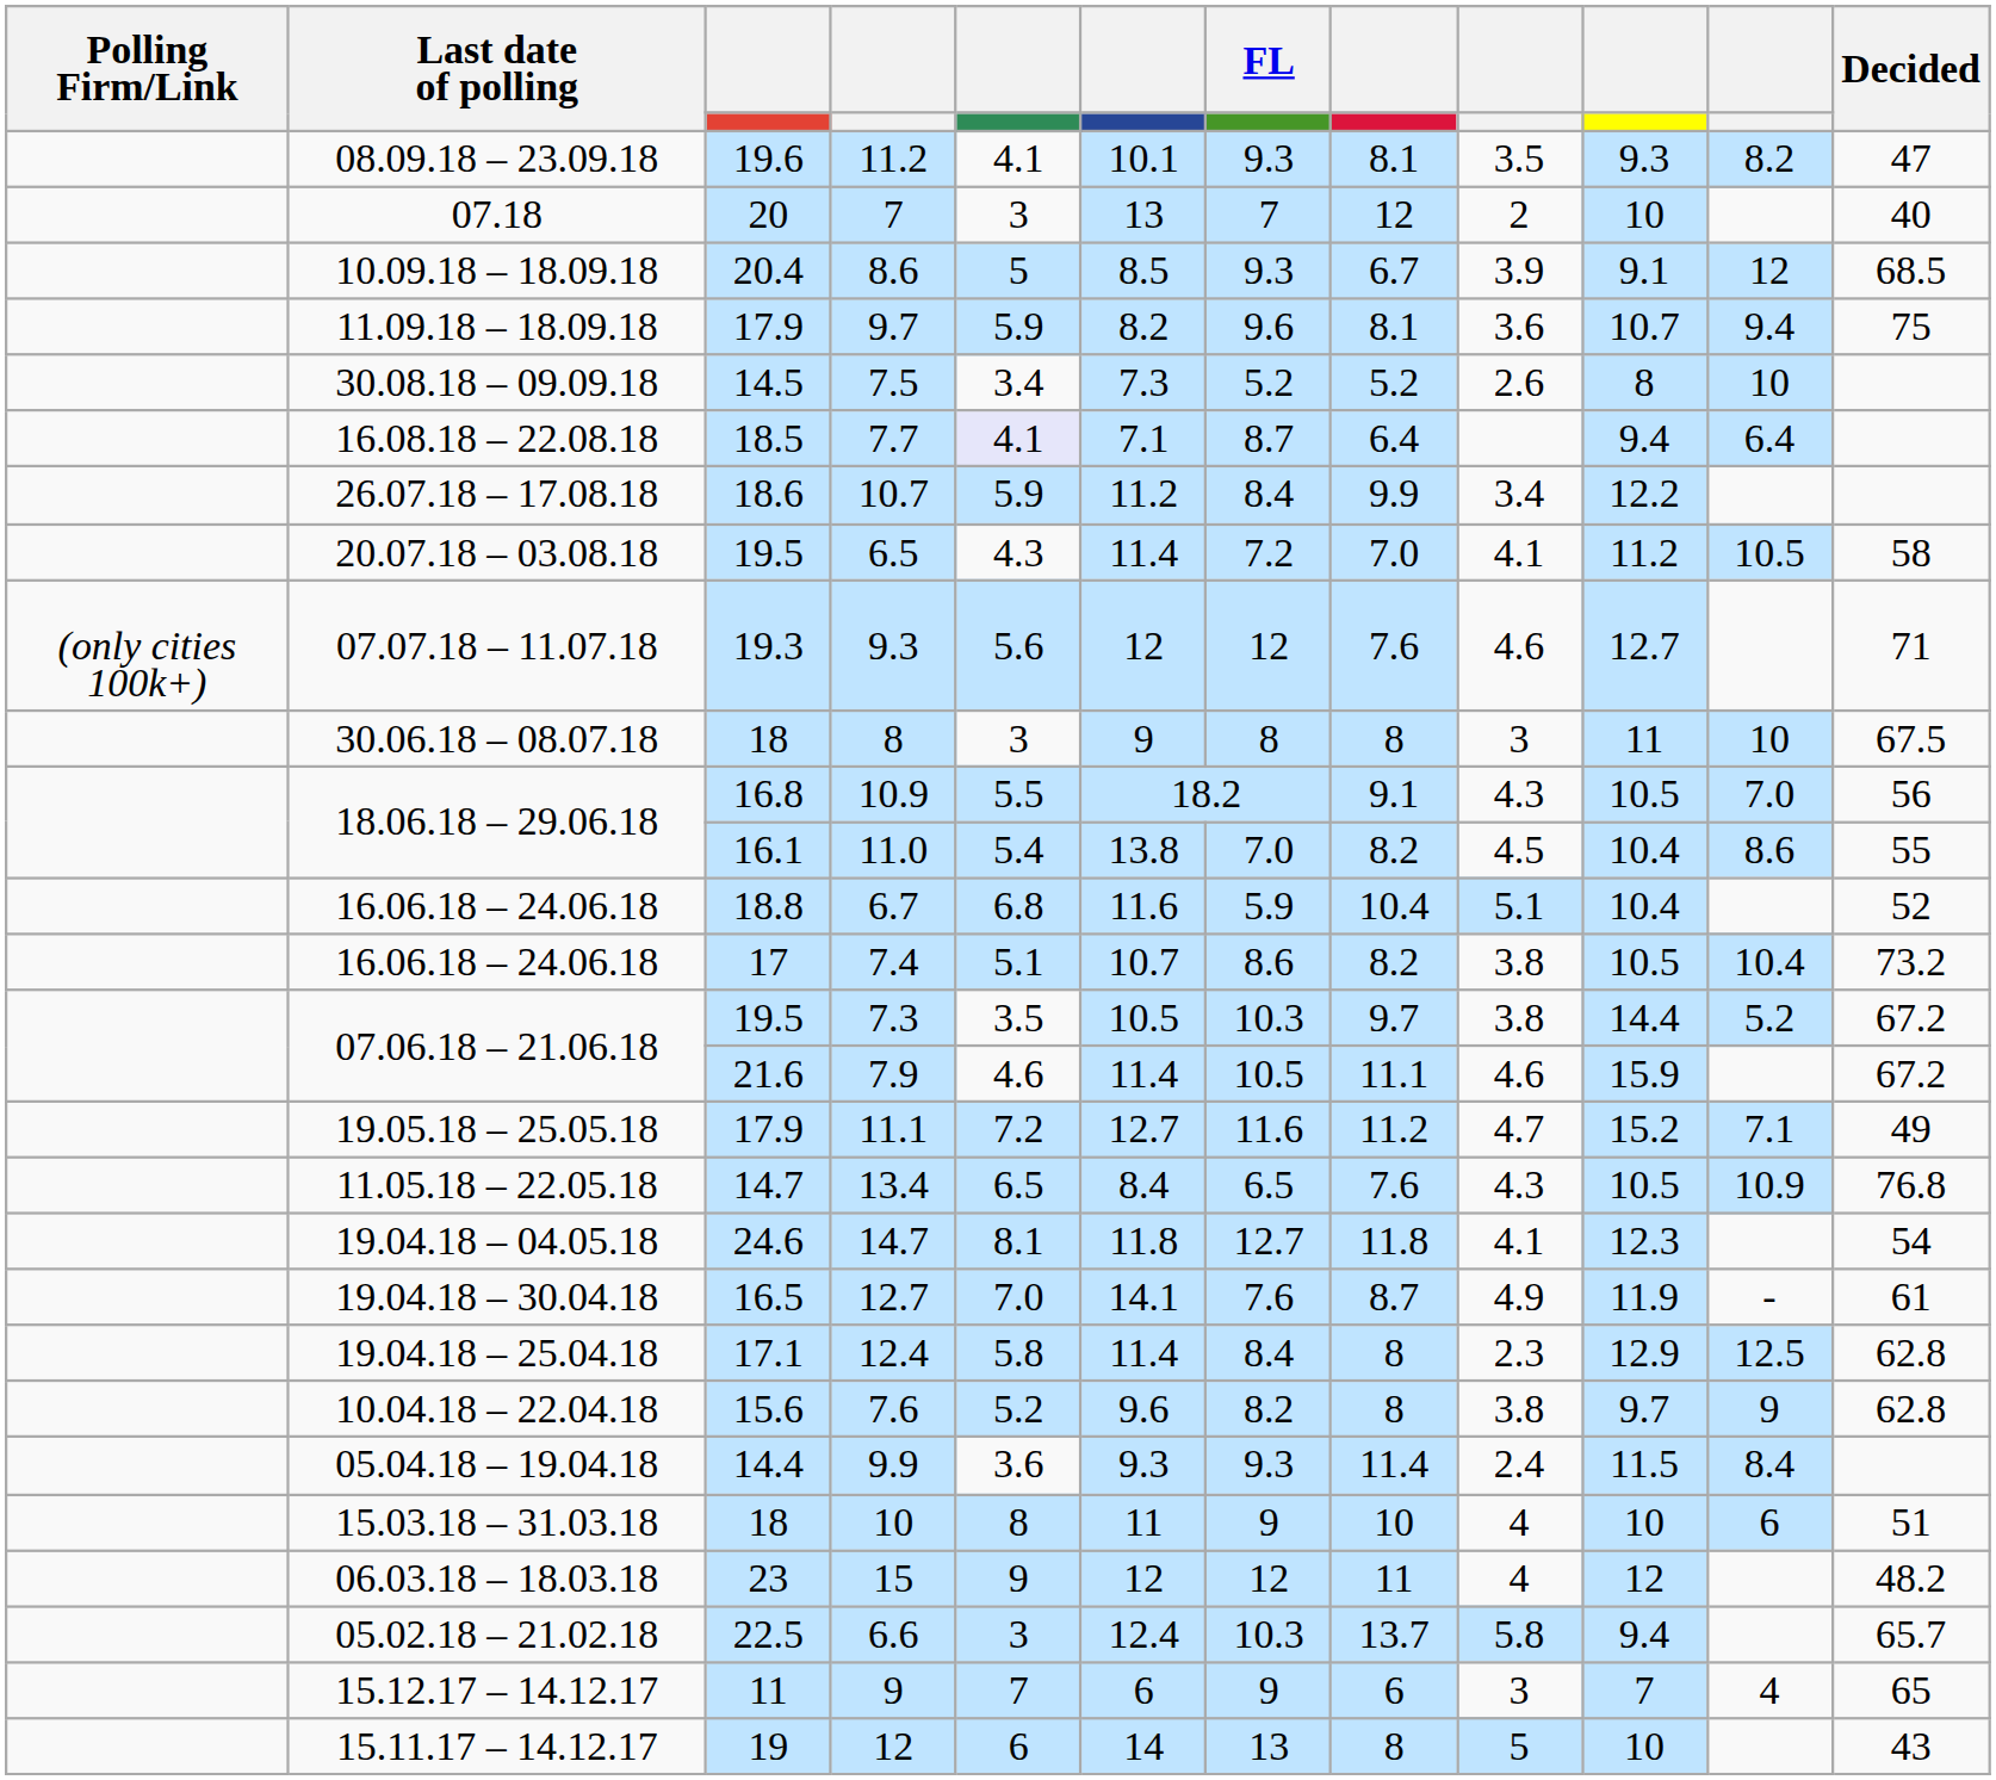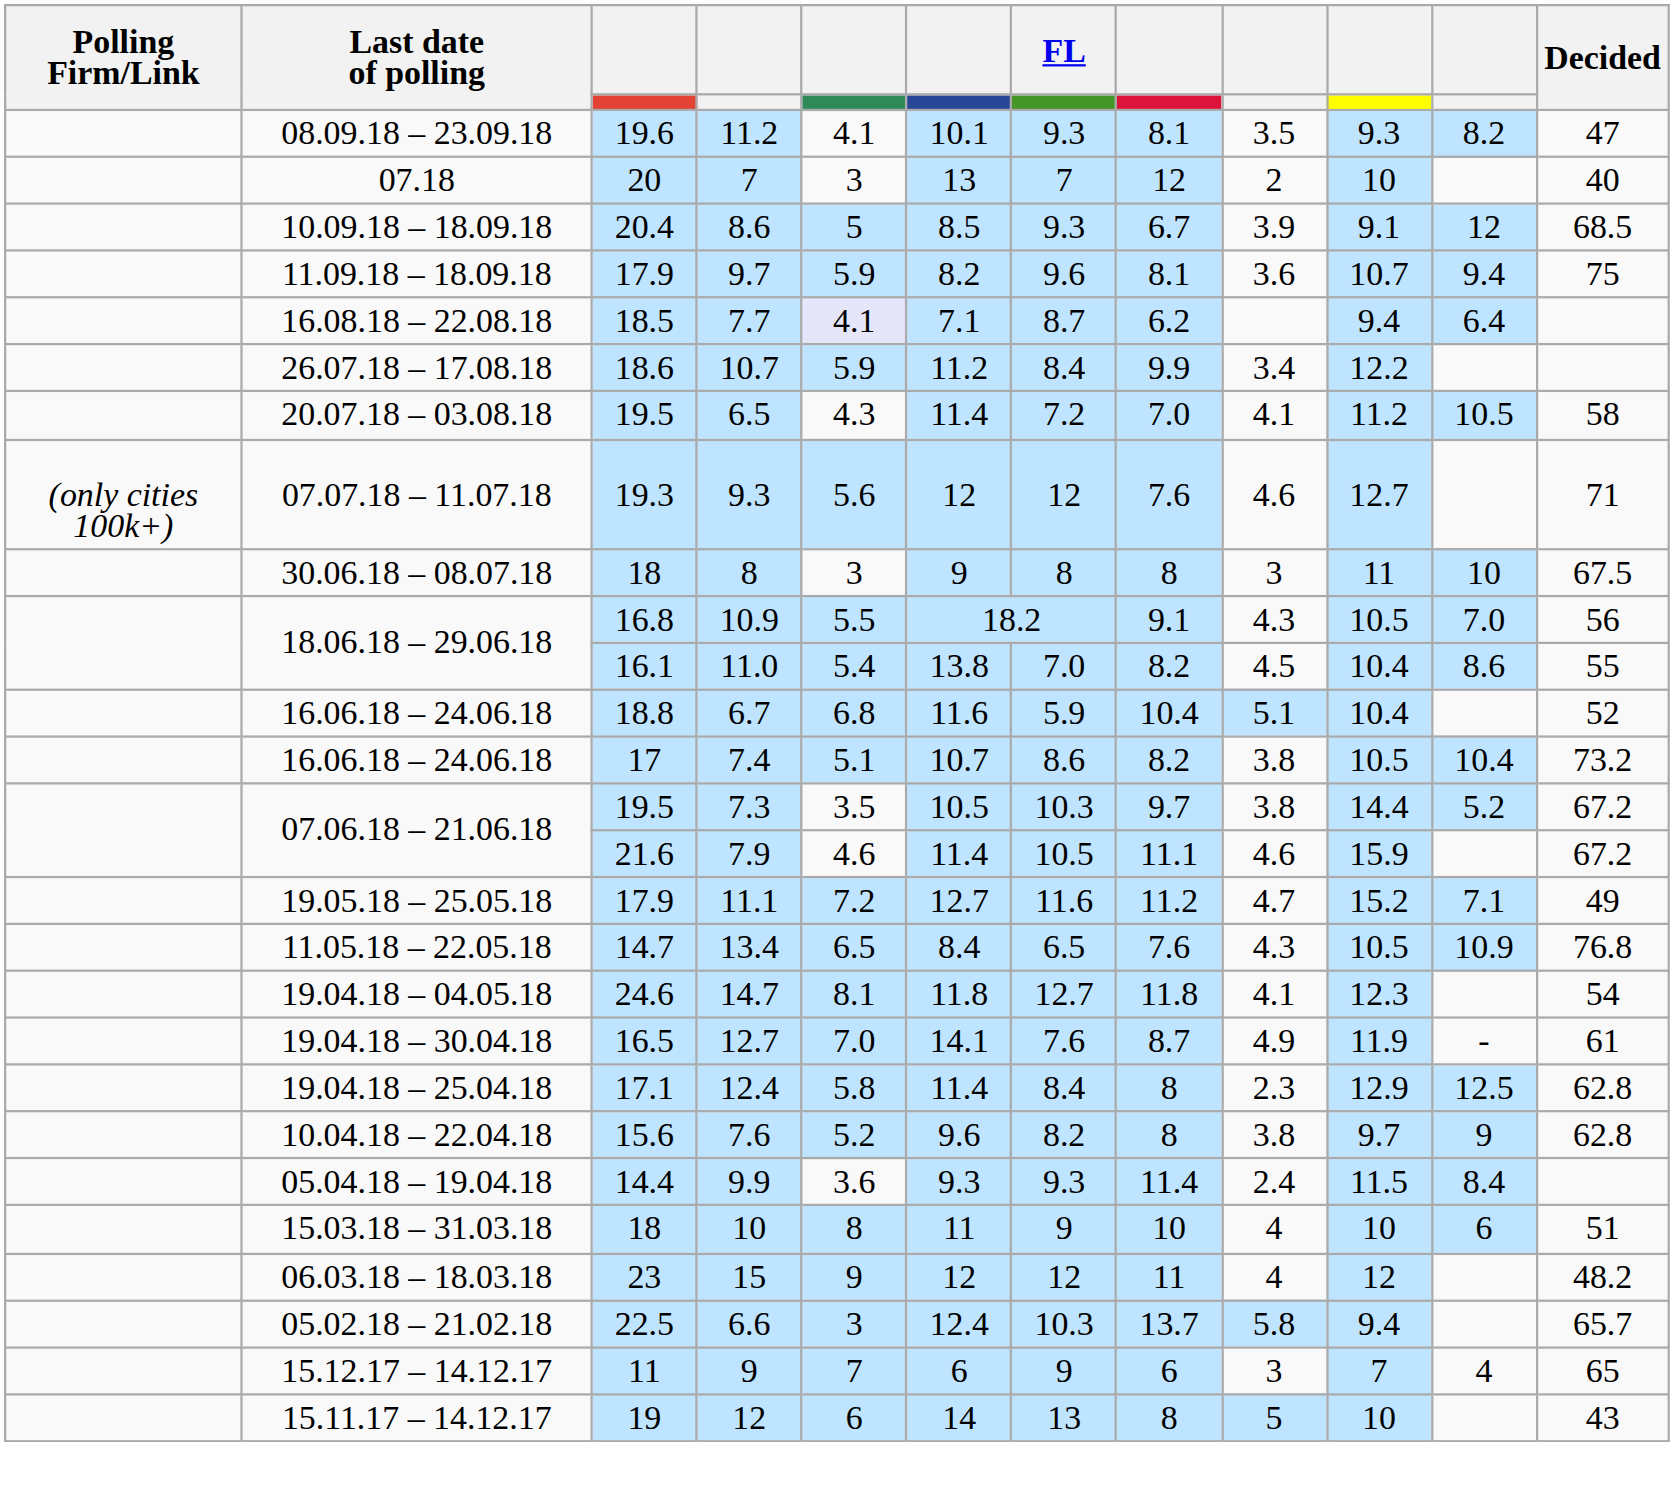- row: 30.08.18 – 09.09.18 | 14.5 | 7.5 | 3.4 | 7.3 | 5.2 | 5.2 | 2.6 | 8 | 10
7.7 | column 8: 6.4 -> 6.2
